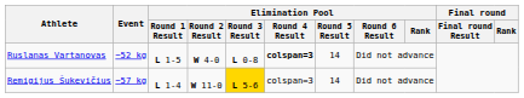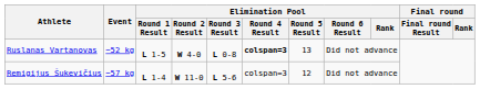Ruslanas Vartanovas | Elimination Pool / Round 5 Result: 14 -> 13
Remigijus Šukevičius | Elimination Pool / Round 3 Result: gold background -> no background
Remigijus Šukevičius | Elimination Pool / Round 5 Result: 14 -> 12
